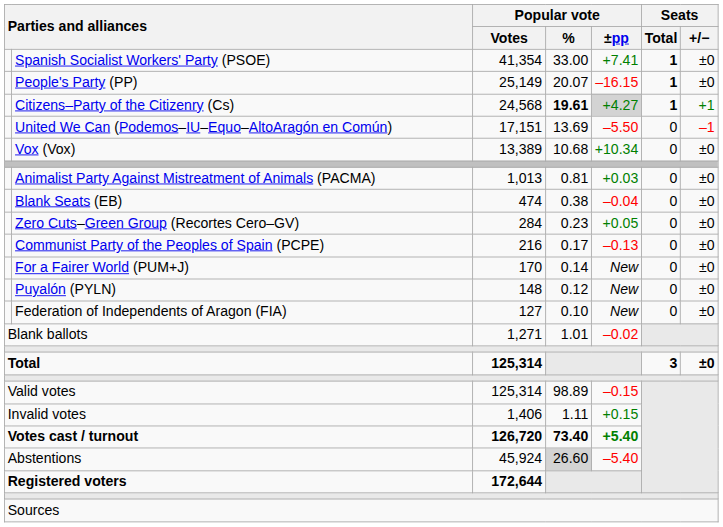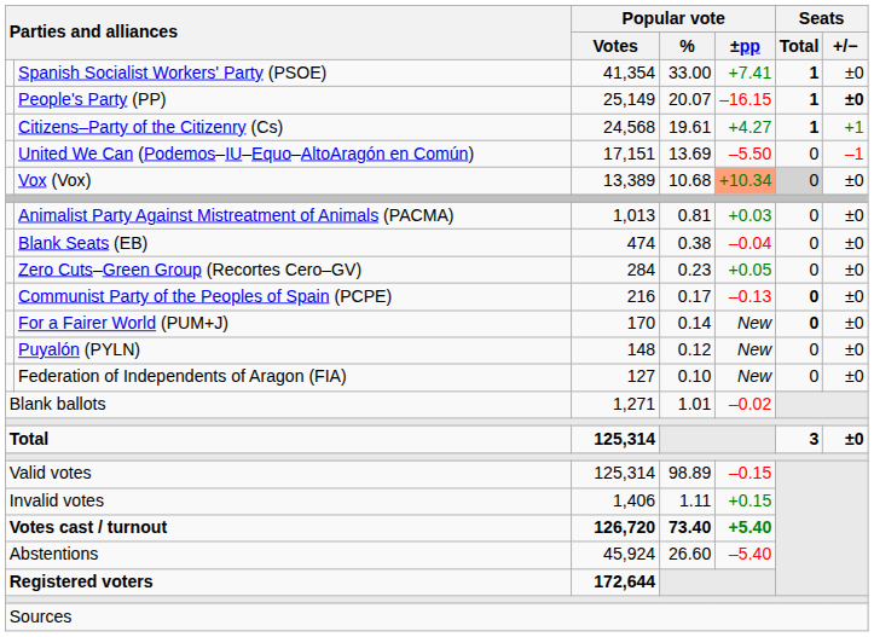People's Party (PP) | Seats / +/−: normal -> bold
Citizens–Party of the Citizenry (Cs) | Popular vote / %: bold -> normal
Citizens–Party of the Citizenry (Cs) | Popular vote / ±pp: lightgrey background -> no background
Vox (Vox) | Popular vote / ±pp: no background -> lightsalmon background
Vox (Vox) | Seats / Total: no background -> lightgrey background
Communist Party of the Peoples of Spain (PCPE) | Seats / Total: normal -> bold
For a Fairer World (PUM+J) | Seats / Total: normal -> bold
Abstentions | Popular vote / %: lightgrey background -> no background
